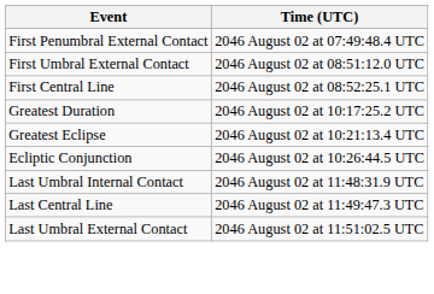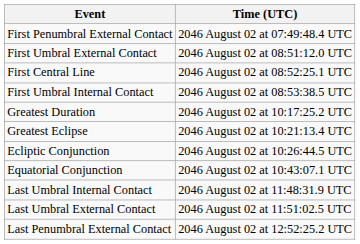+ row: First Umbral Internal Contact | 2046 August 02 at 08:53:38.5 UTC
+ row: Equatorial Conjunction | 2046 August 02 at 10:43:07.1 UTC
- row: Last Central Line | 2046 August 02 at 11:49:47.3 UTC
+ row: Last Penumbral External Contact | 2046 August 02 at 12:52:25.2 UTC
